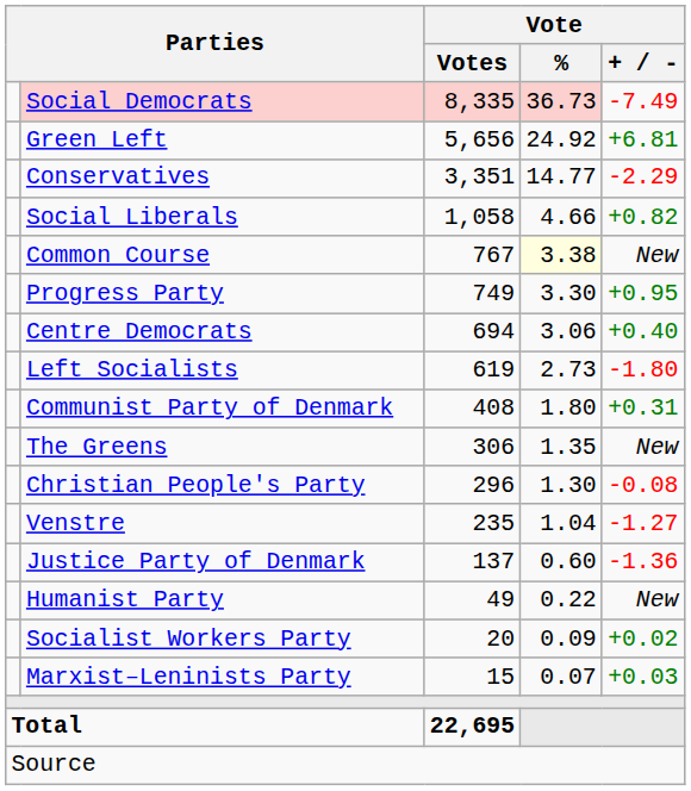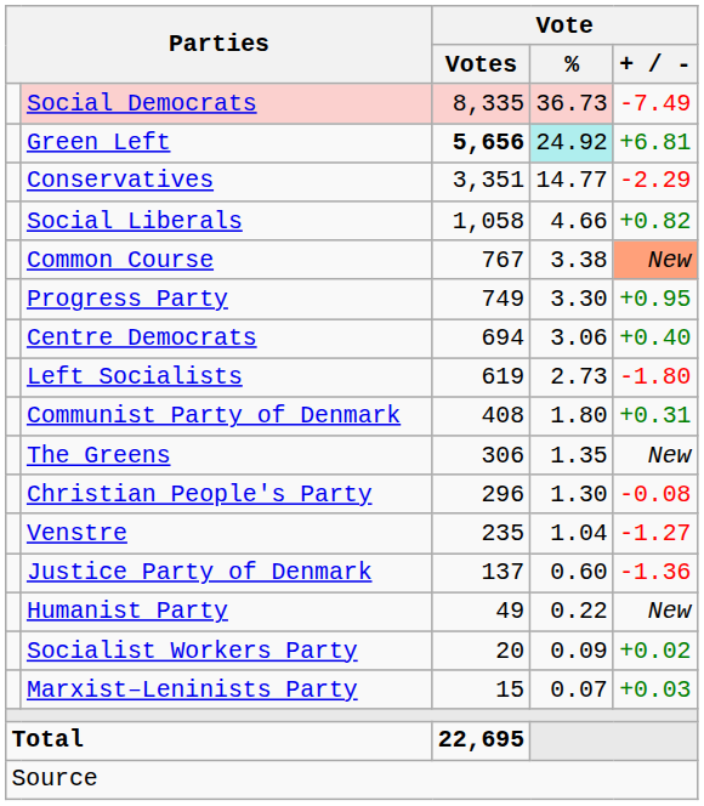Green Left | Vote / Votes: normal -> bold
Green Left | Vote / %: no background -> paleturquoise background
Common Course | Vote / %: lightyellow background -> no background
Common Course | Vote / + / -: no background -> lightsalmon background
